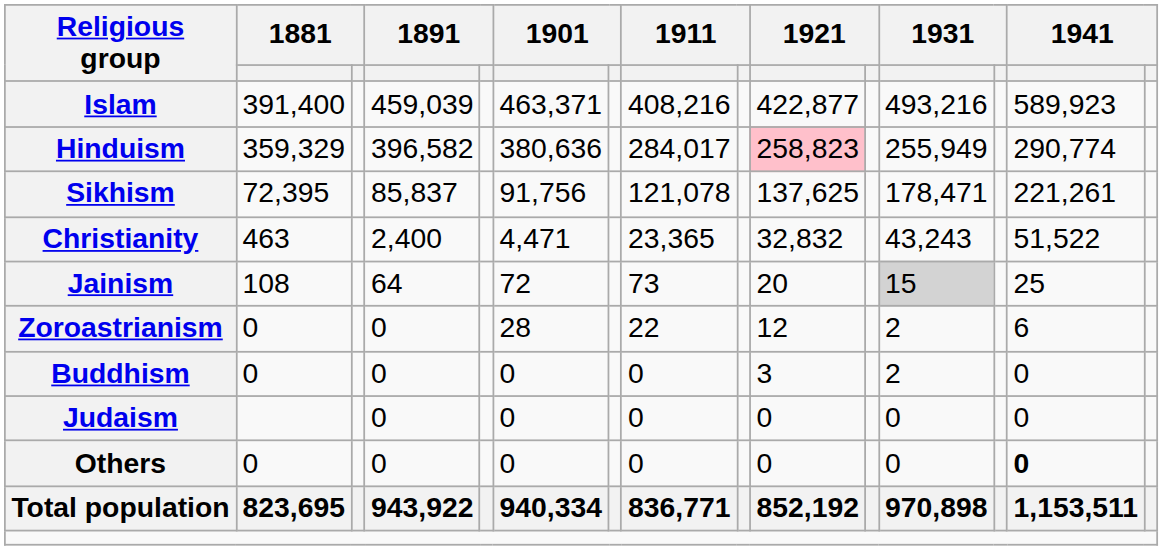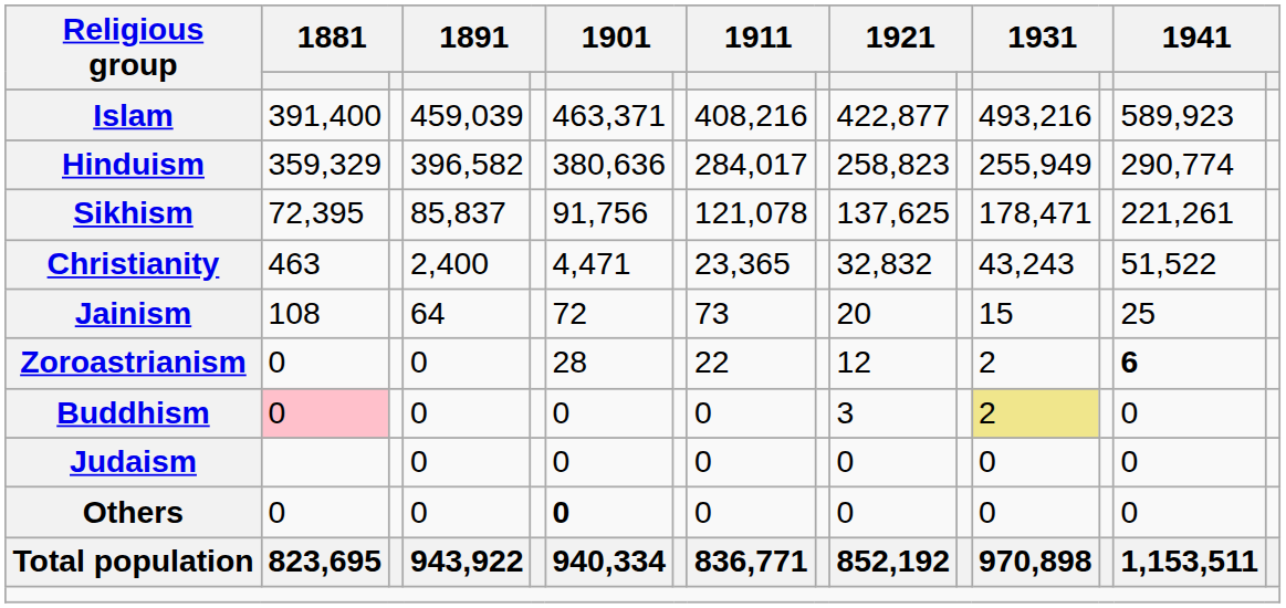Hinduism | column 10: pink background -> no background
Jainism | column 12: lightgrey background -> no background
Zoroastrianism | column 14: normal -> bold
Buddhism | column 2: no background -> pink background
Buddhism | column 12: no background -> khaki background
Others | column 6: normal -> bold
Others | column 14: bold -> normal
